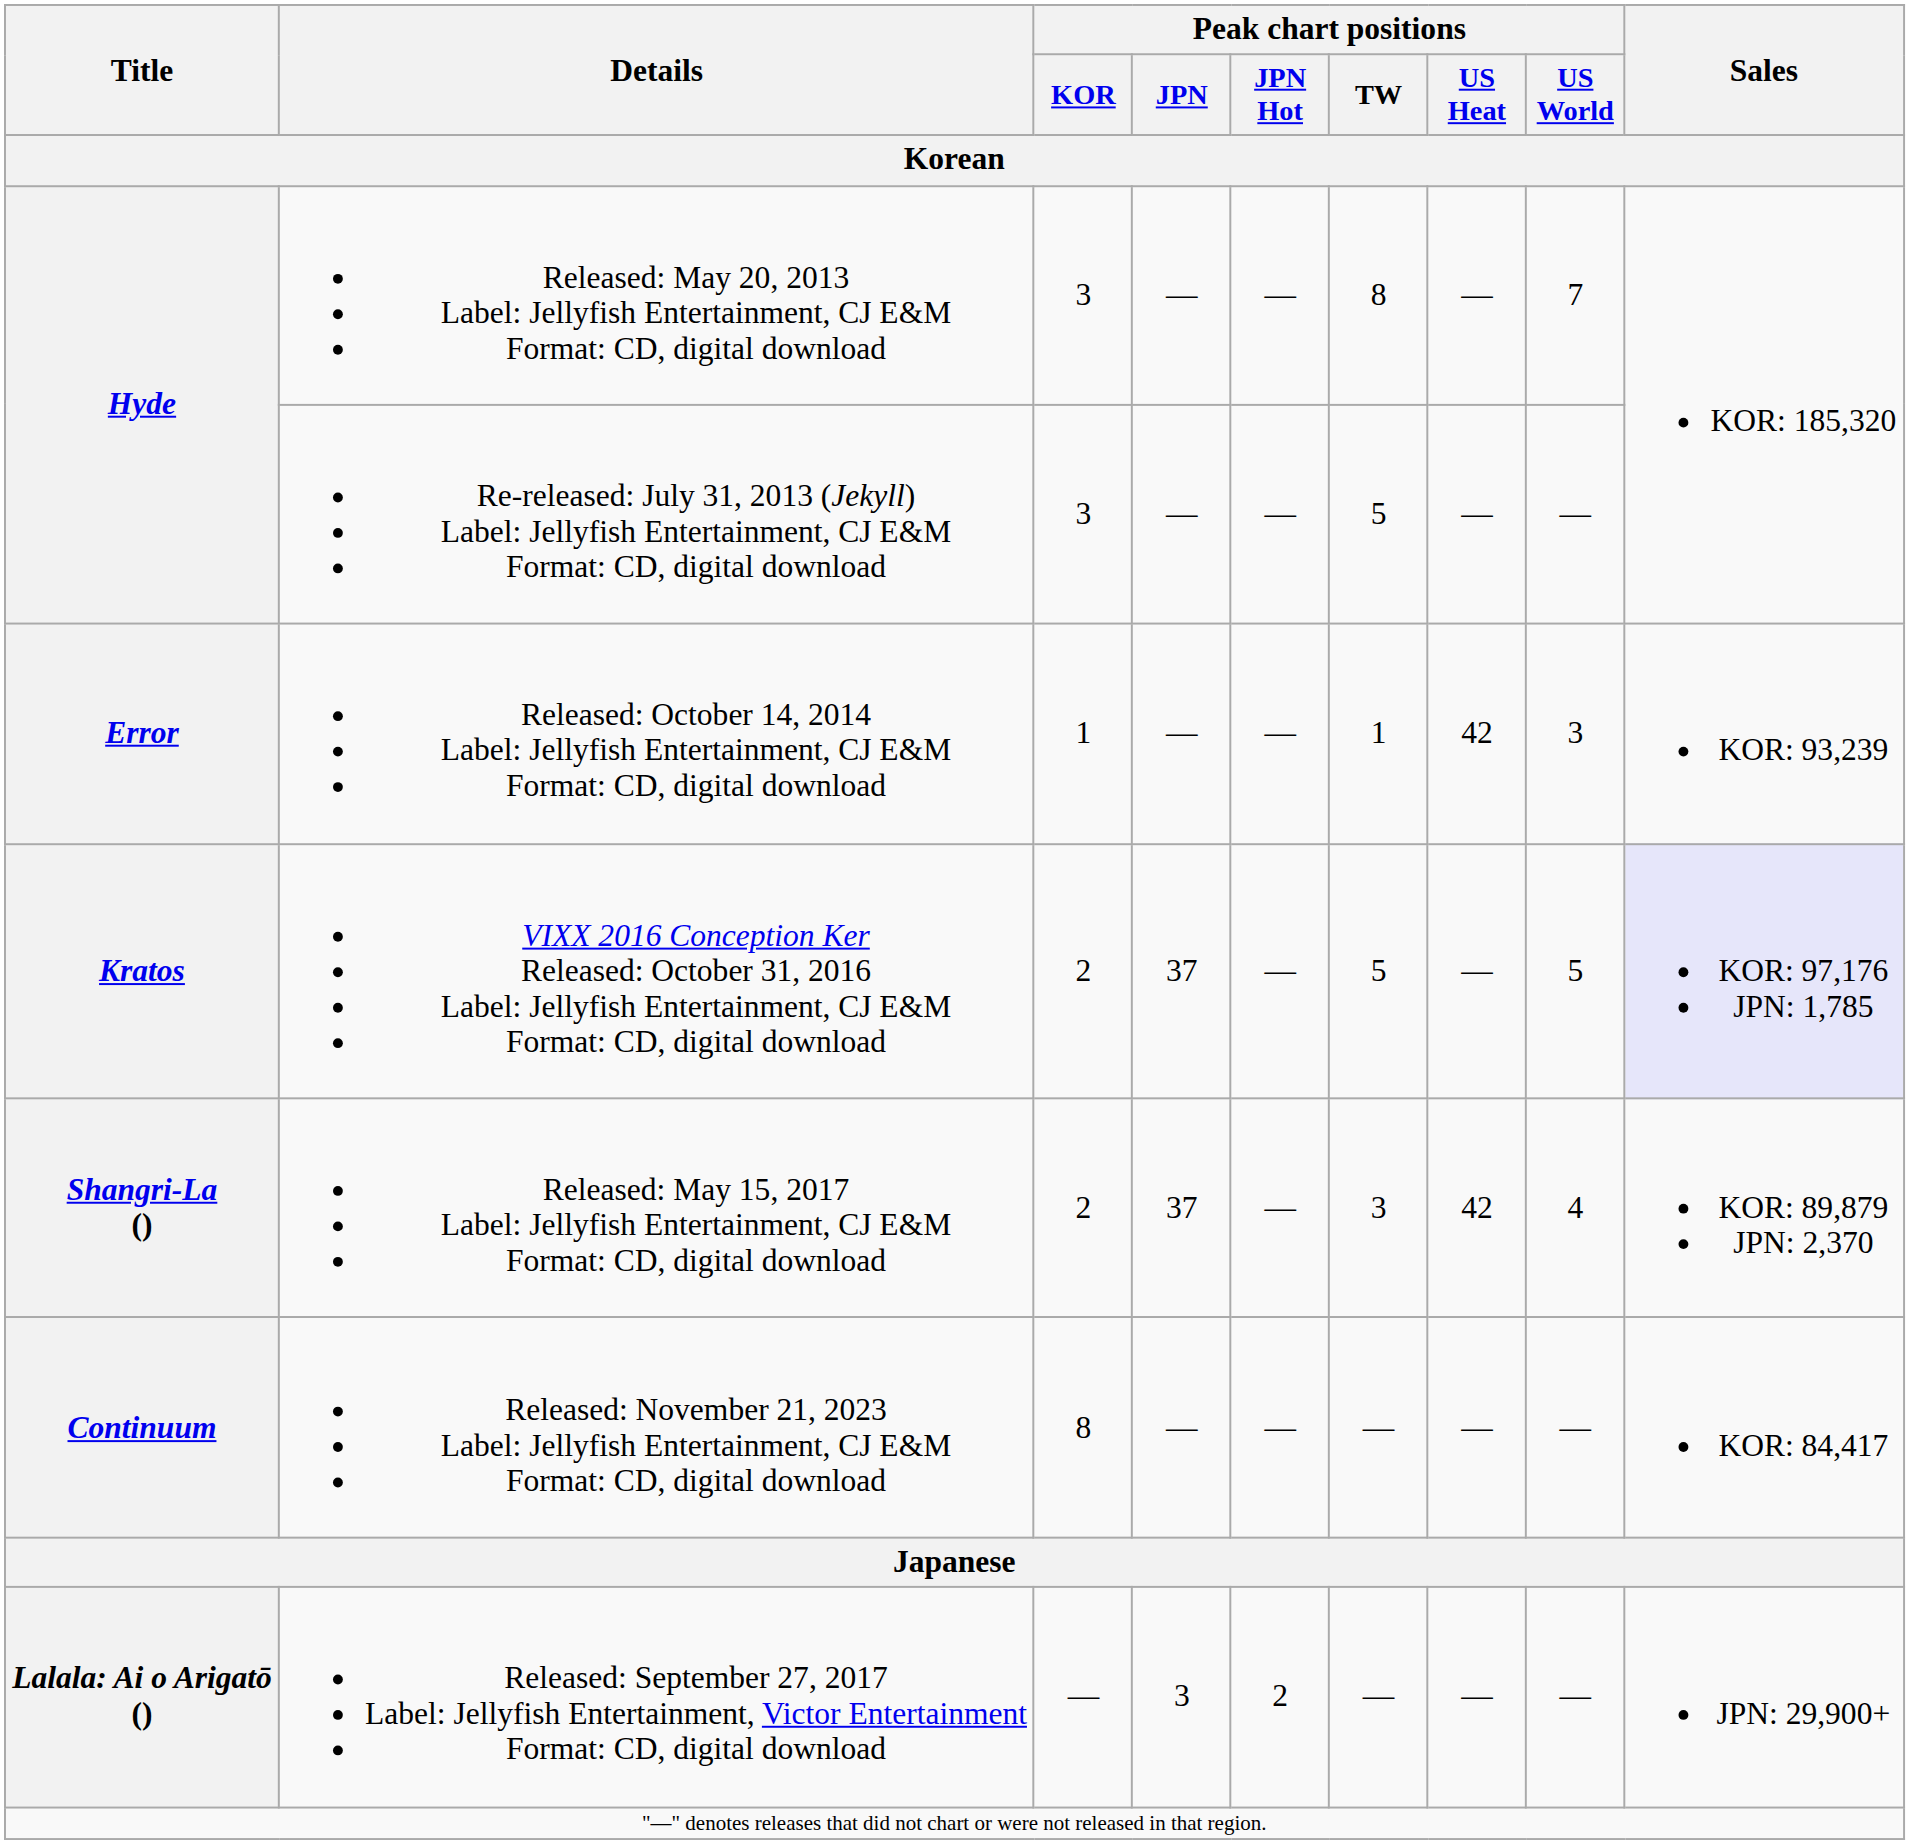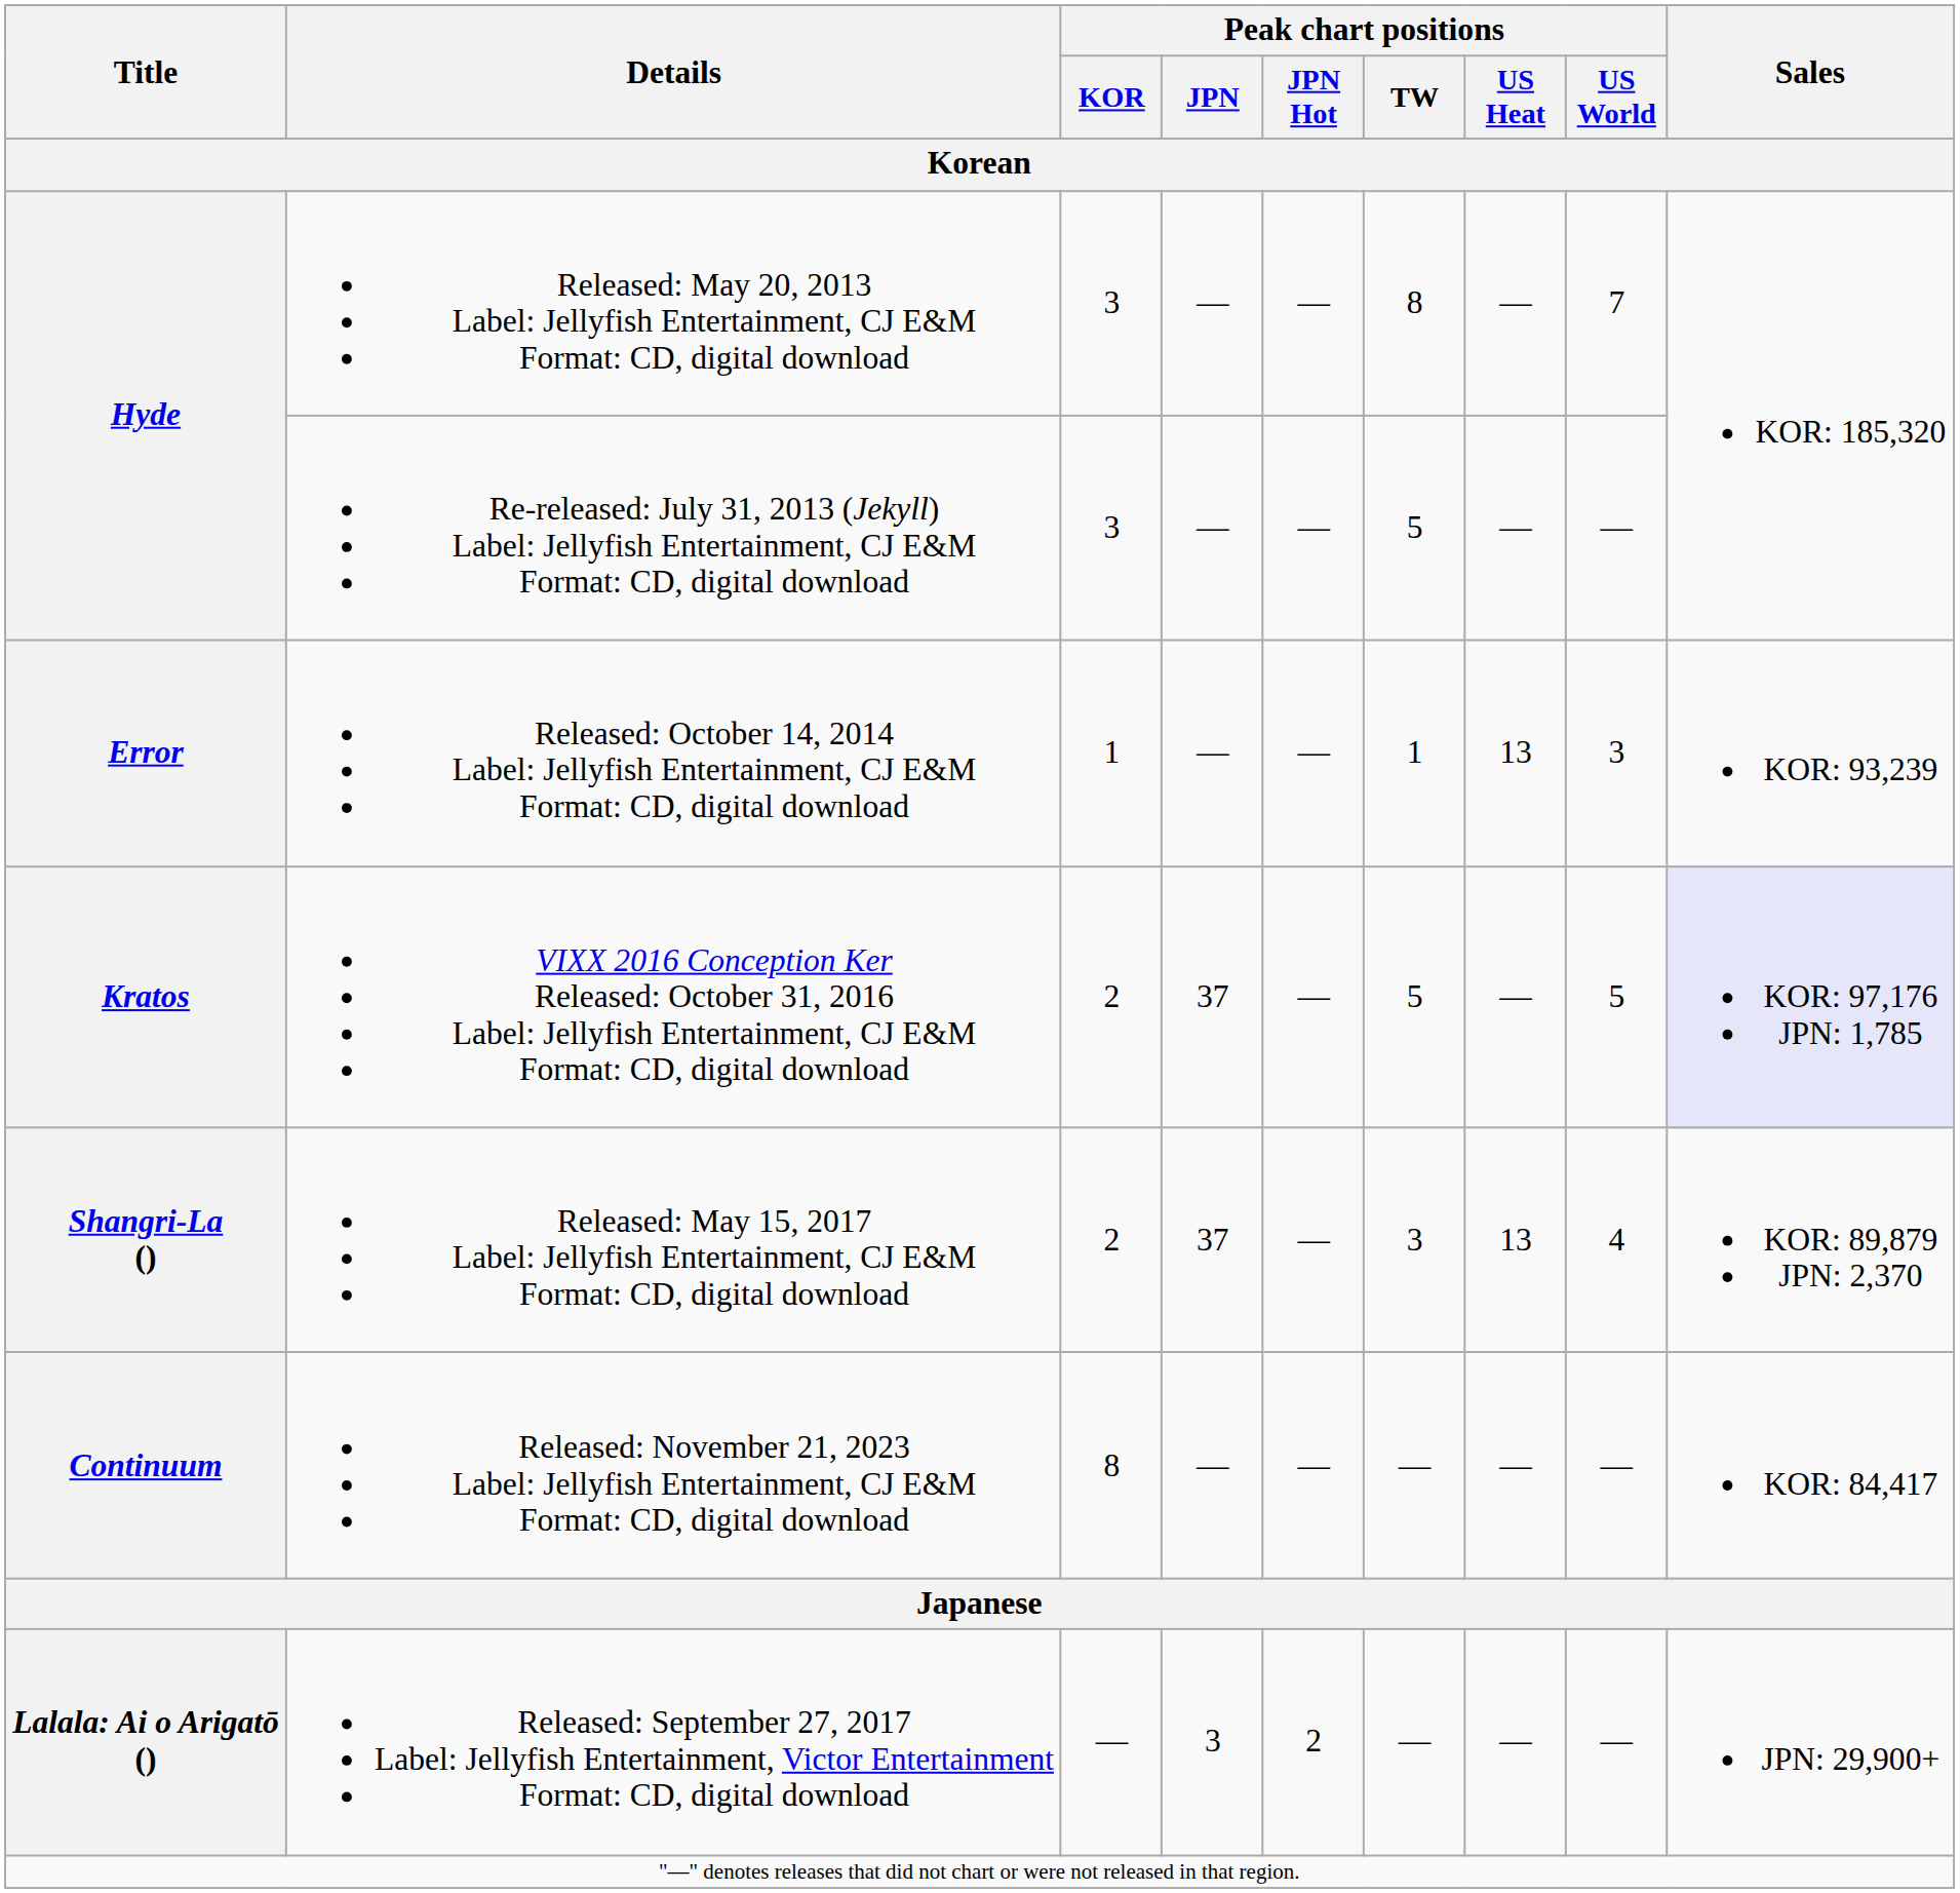row 6 | Peak chart positions / US Heat: 42 -> 13
row 8 | Peak chart positions / US Heat: 42 -> 13
